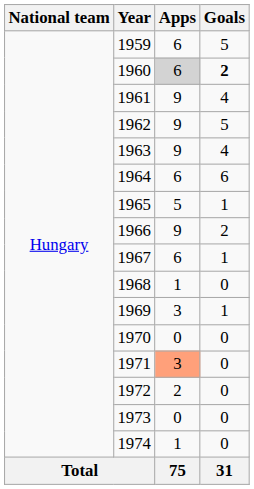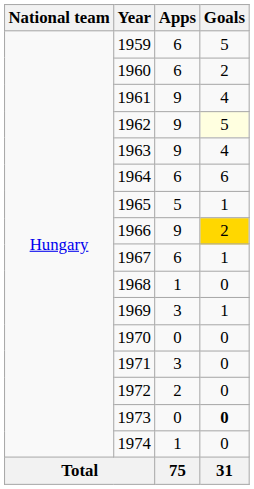1960 | Apps: lightgrey background -> no background
1960 | Goals: bold -> normal
1962 | Goals: no background -> lightyellow background
1966 | Goals: no background -> gold background
1971 | Apps: lightsalmon background -> no background
1973 | Goals: normal -> bold
